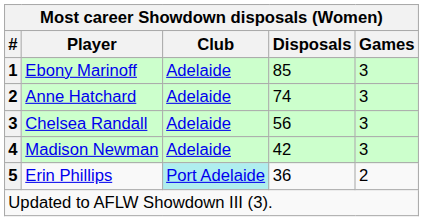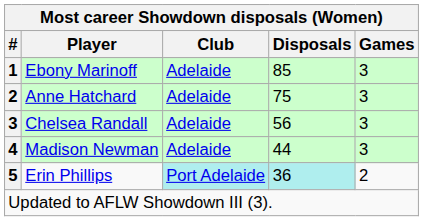Anne Hatchard | Disposals: 74 -> 75
Madison Newman | Disposals: 42 -> 44
Erin Phillips | Disposals: no background -> paleturquoise background
